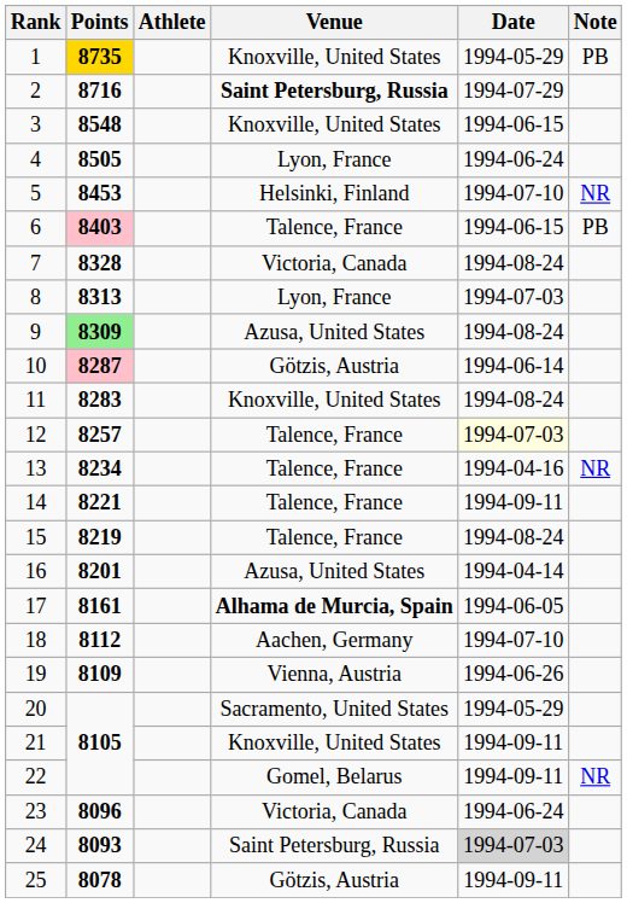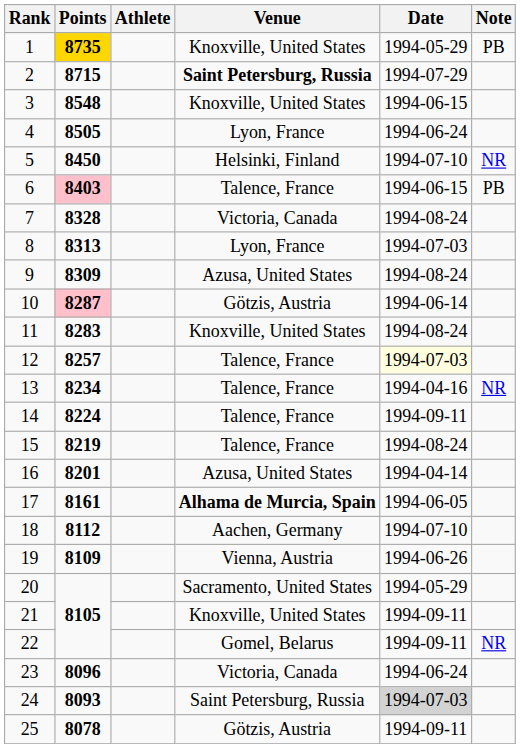2 | Points: 8716 -> 8715
5 | Points: 8453 -> 8450
9 | Points: lightgreen background -> no background
14 | Points: 8221 -> 8224
